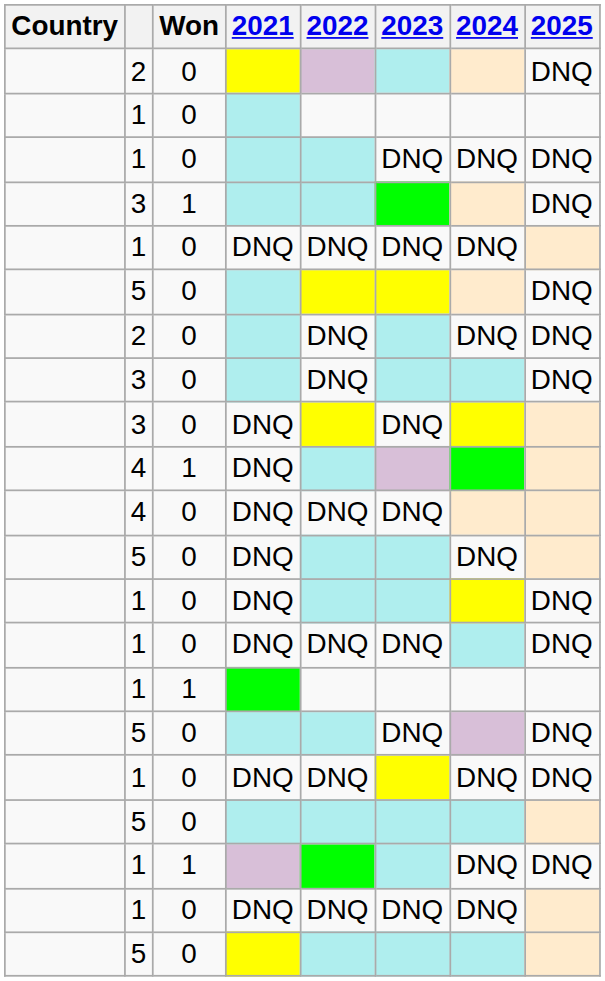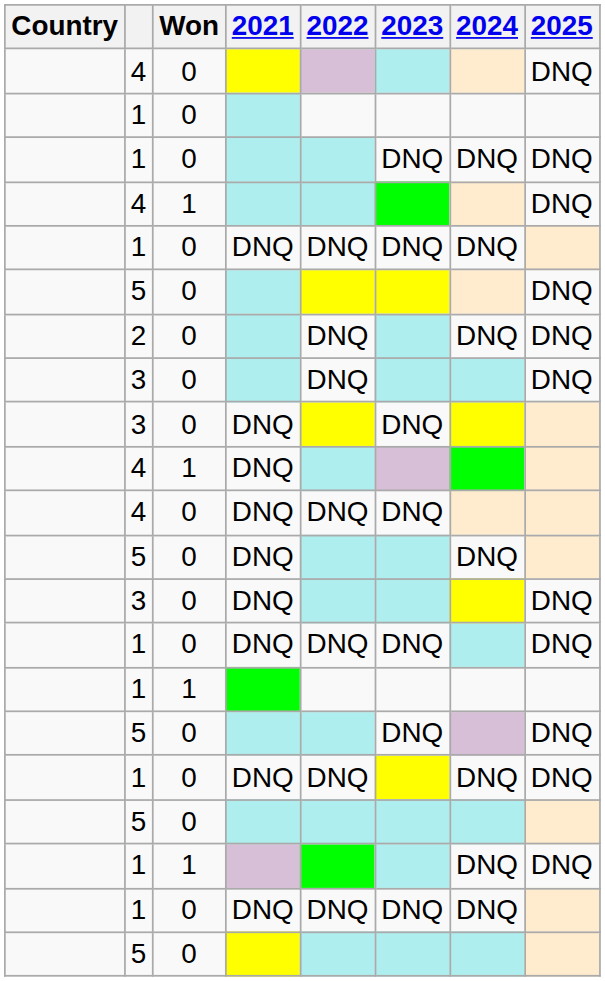row 2 | column 2: 2 -> 4
row 5 | column 2: 3 -> 4
row 14 | column 2: 1 -> 3
